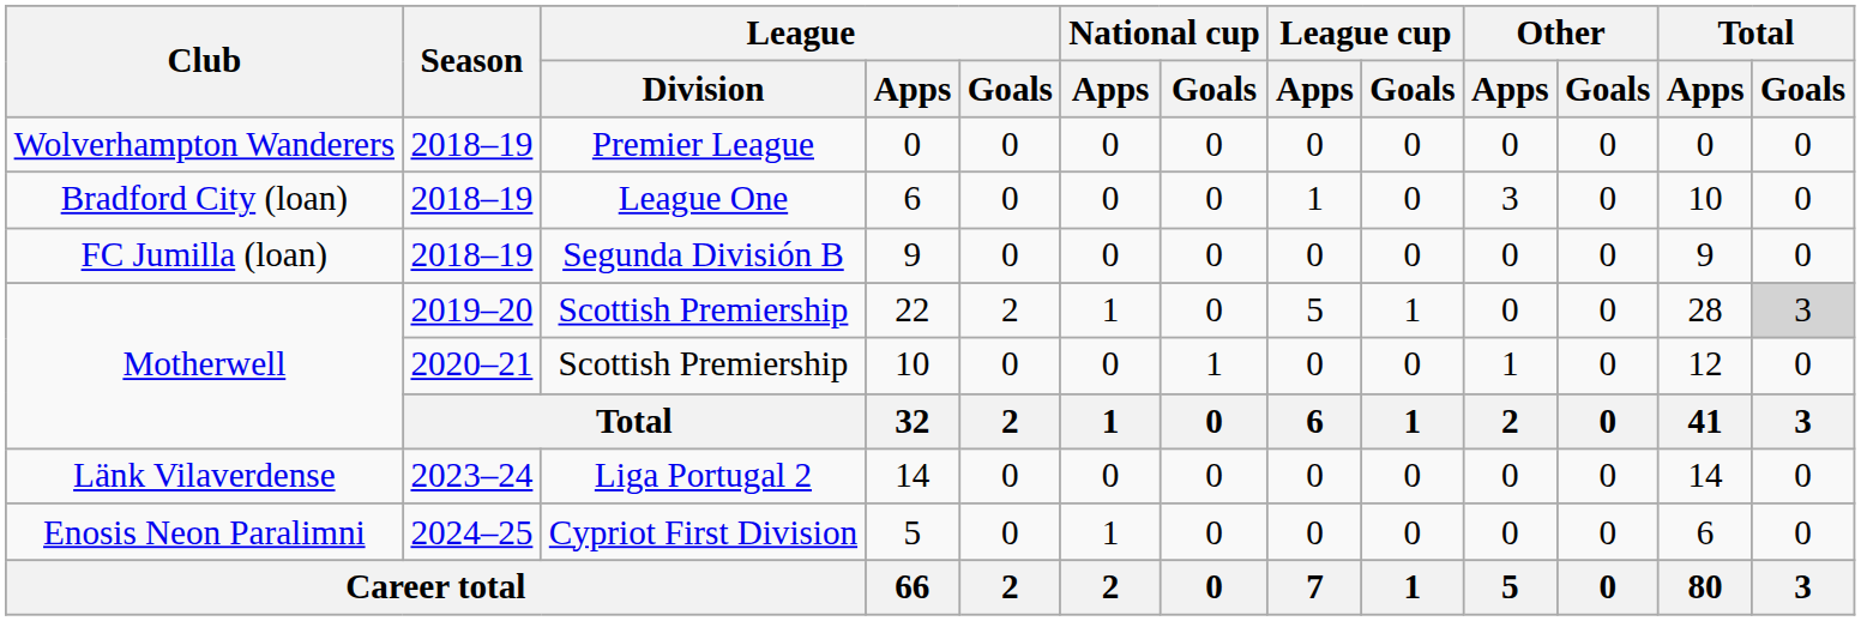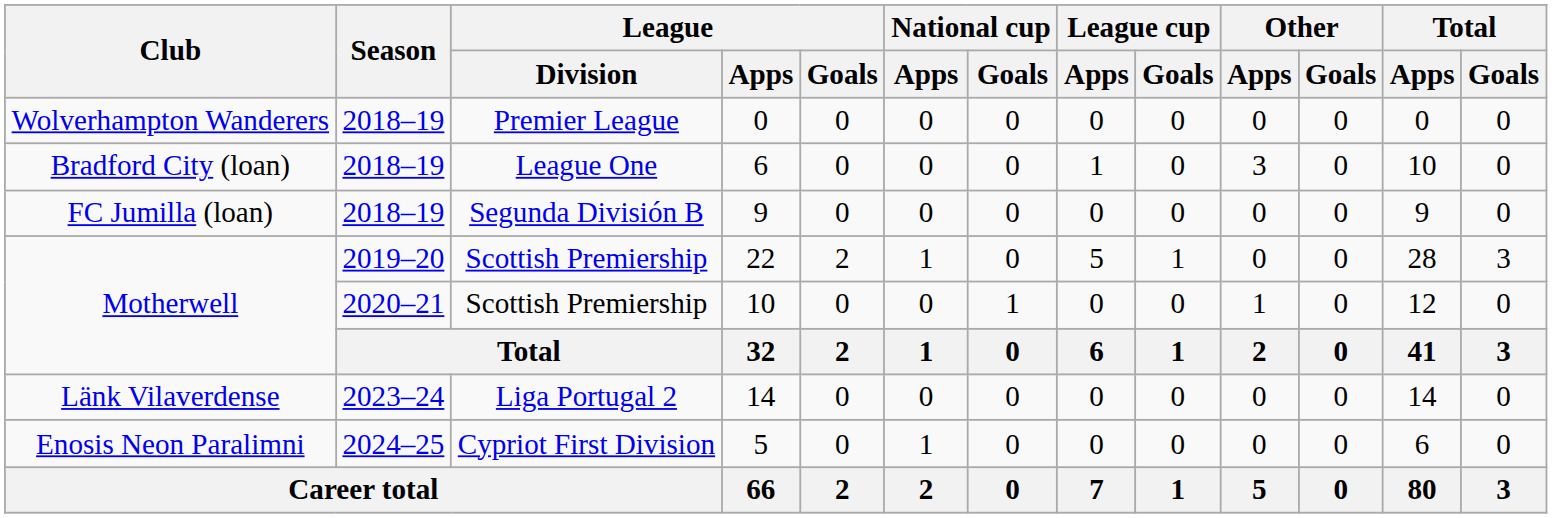22 | Total / Goals: lightgrey background -> no background
